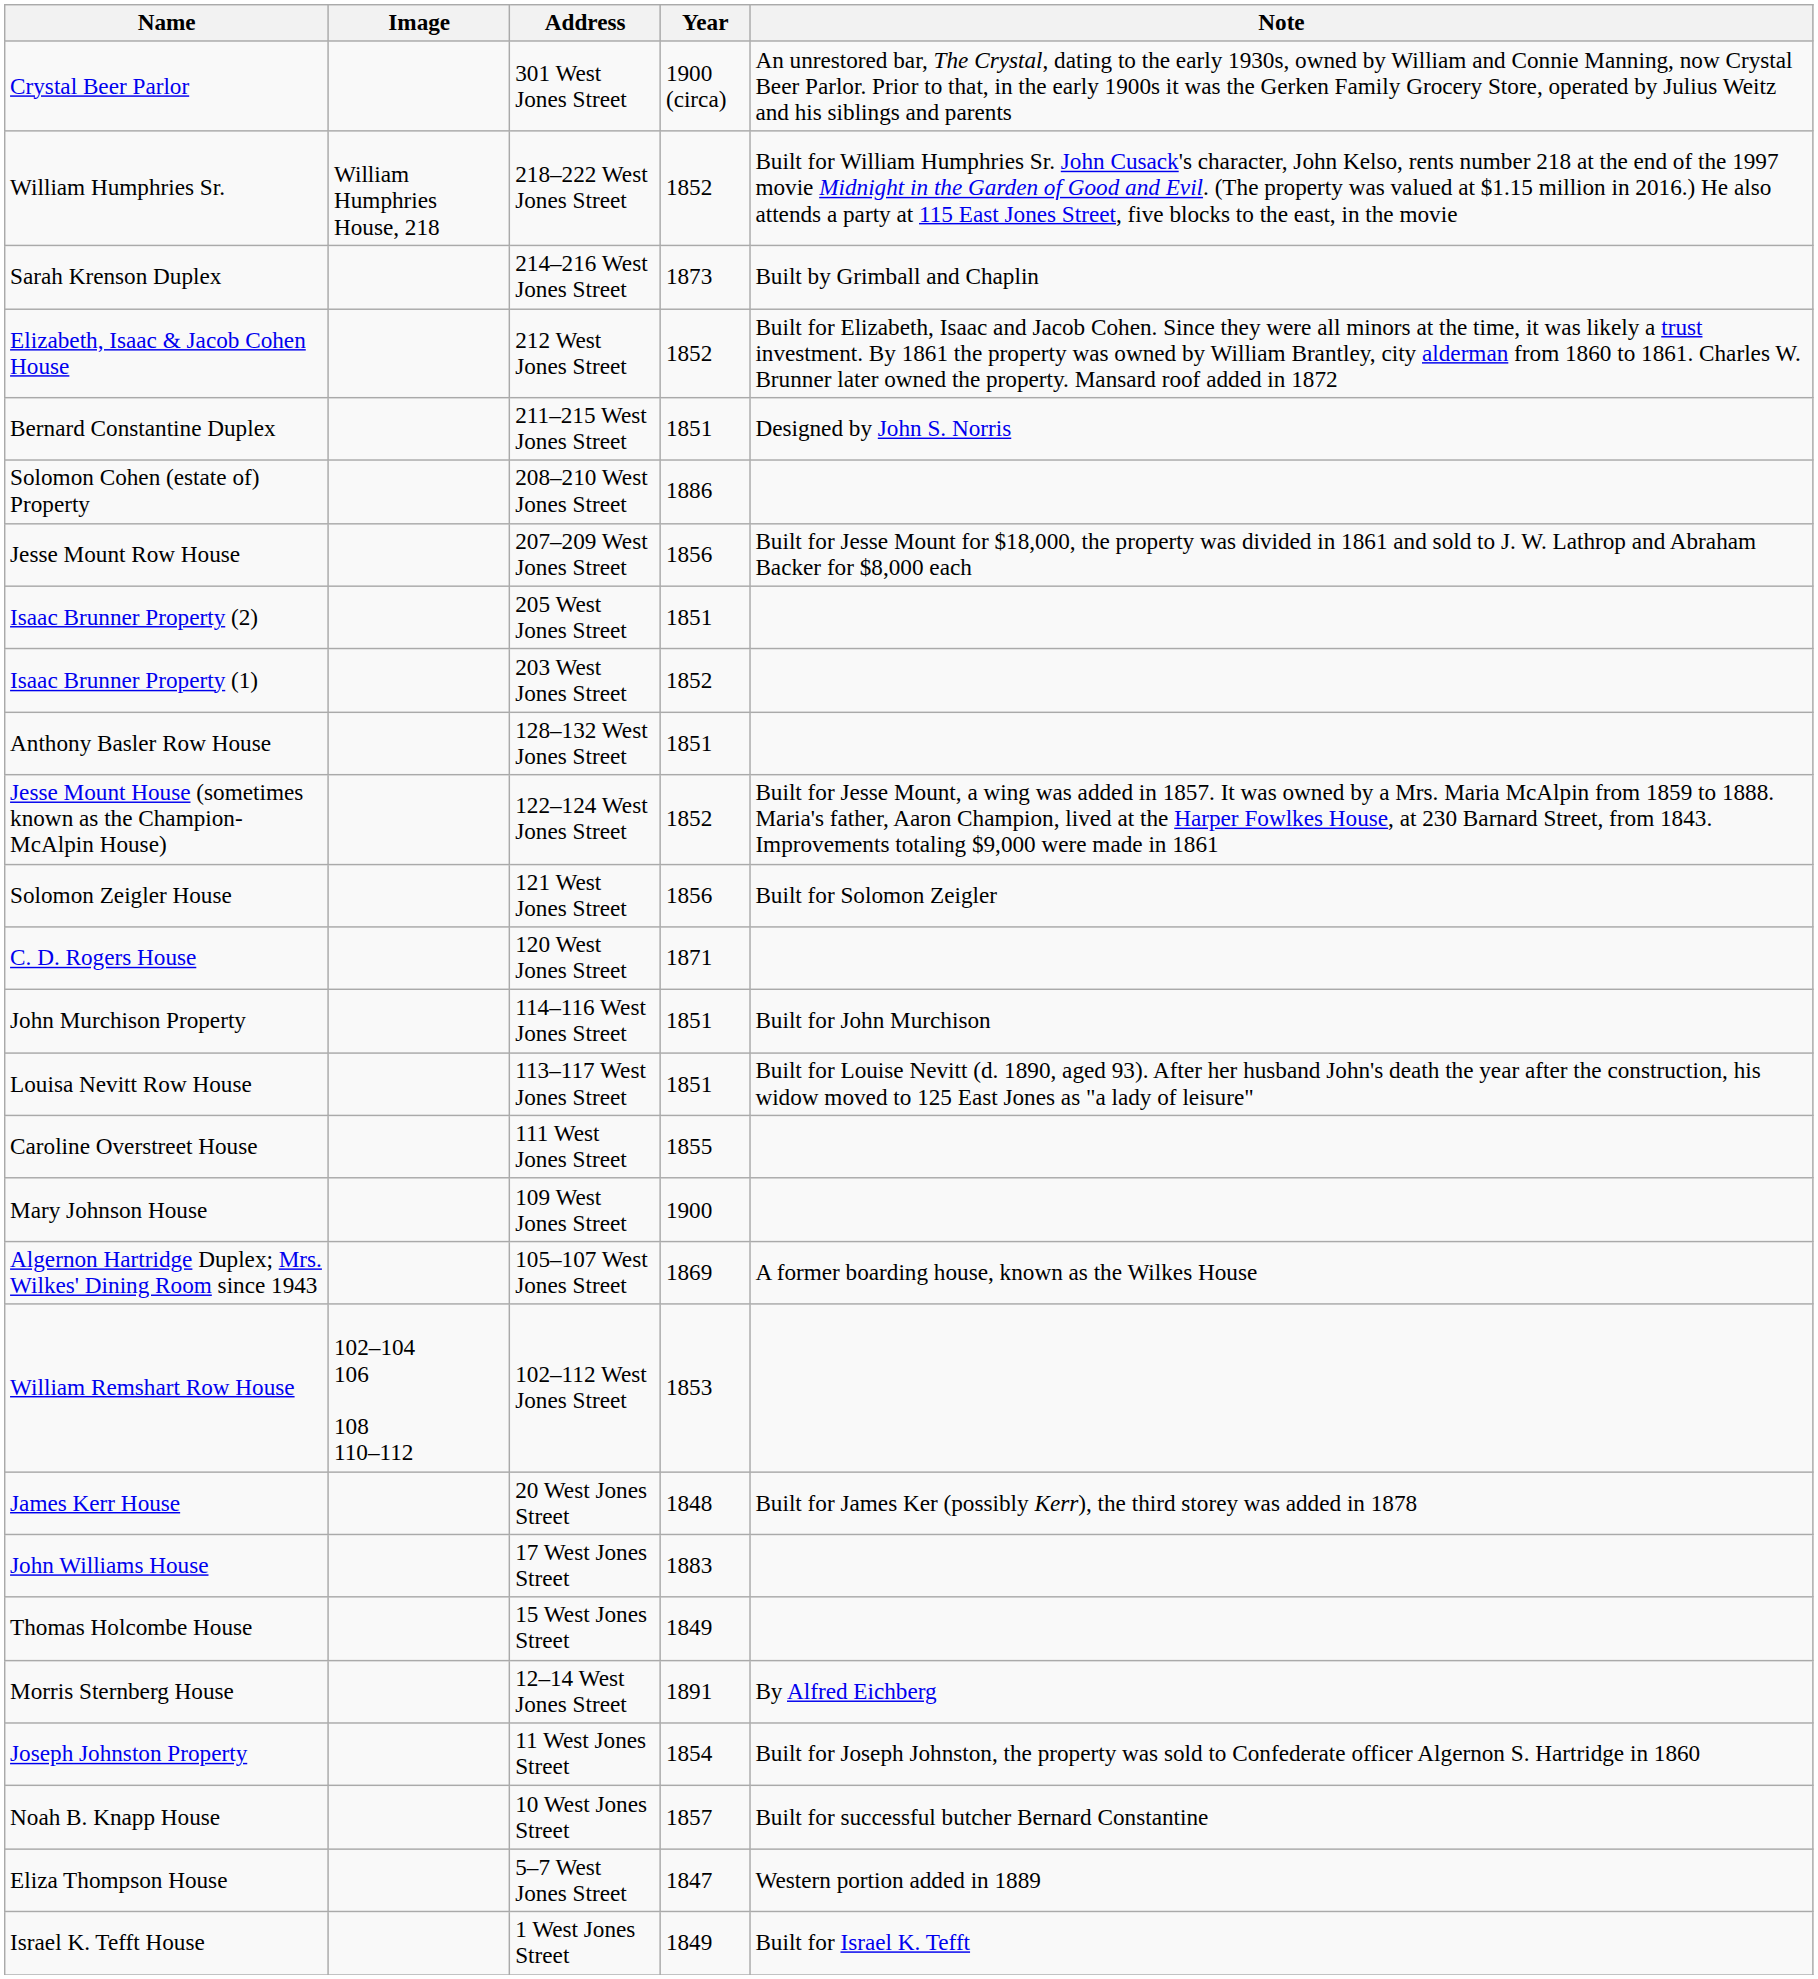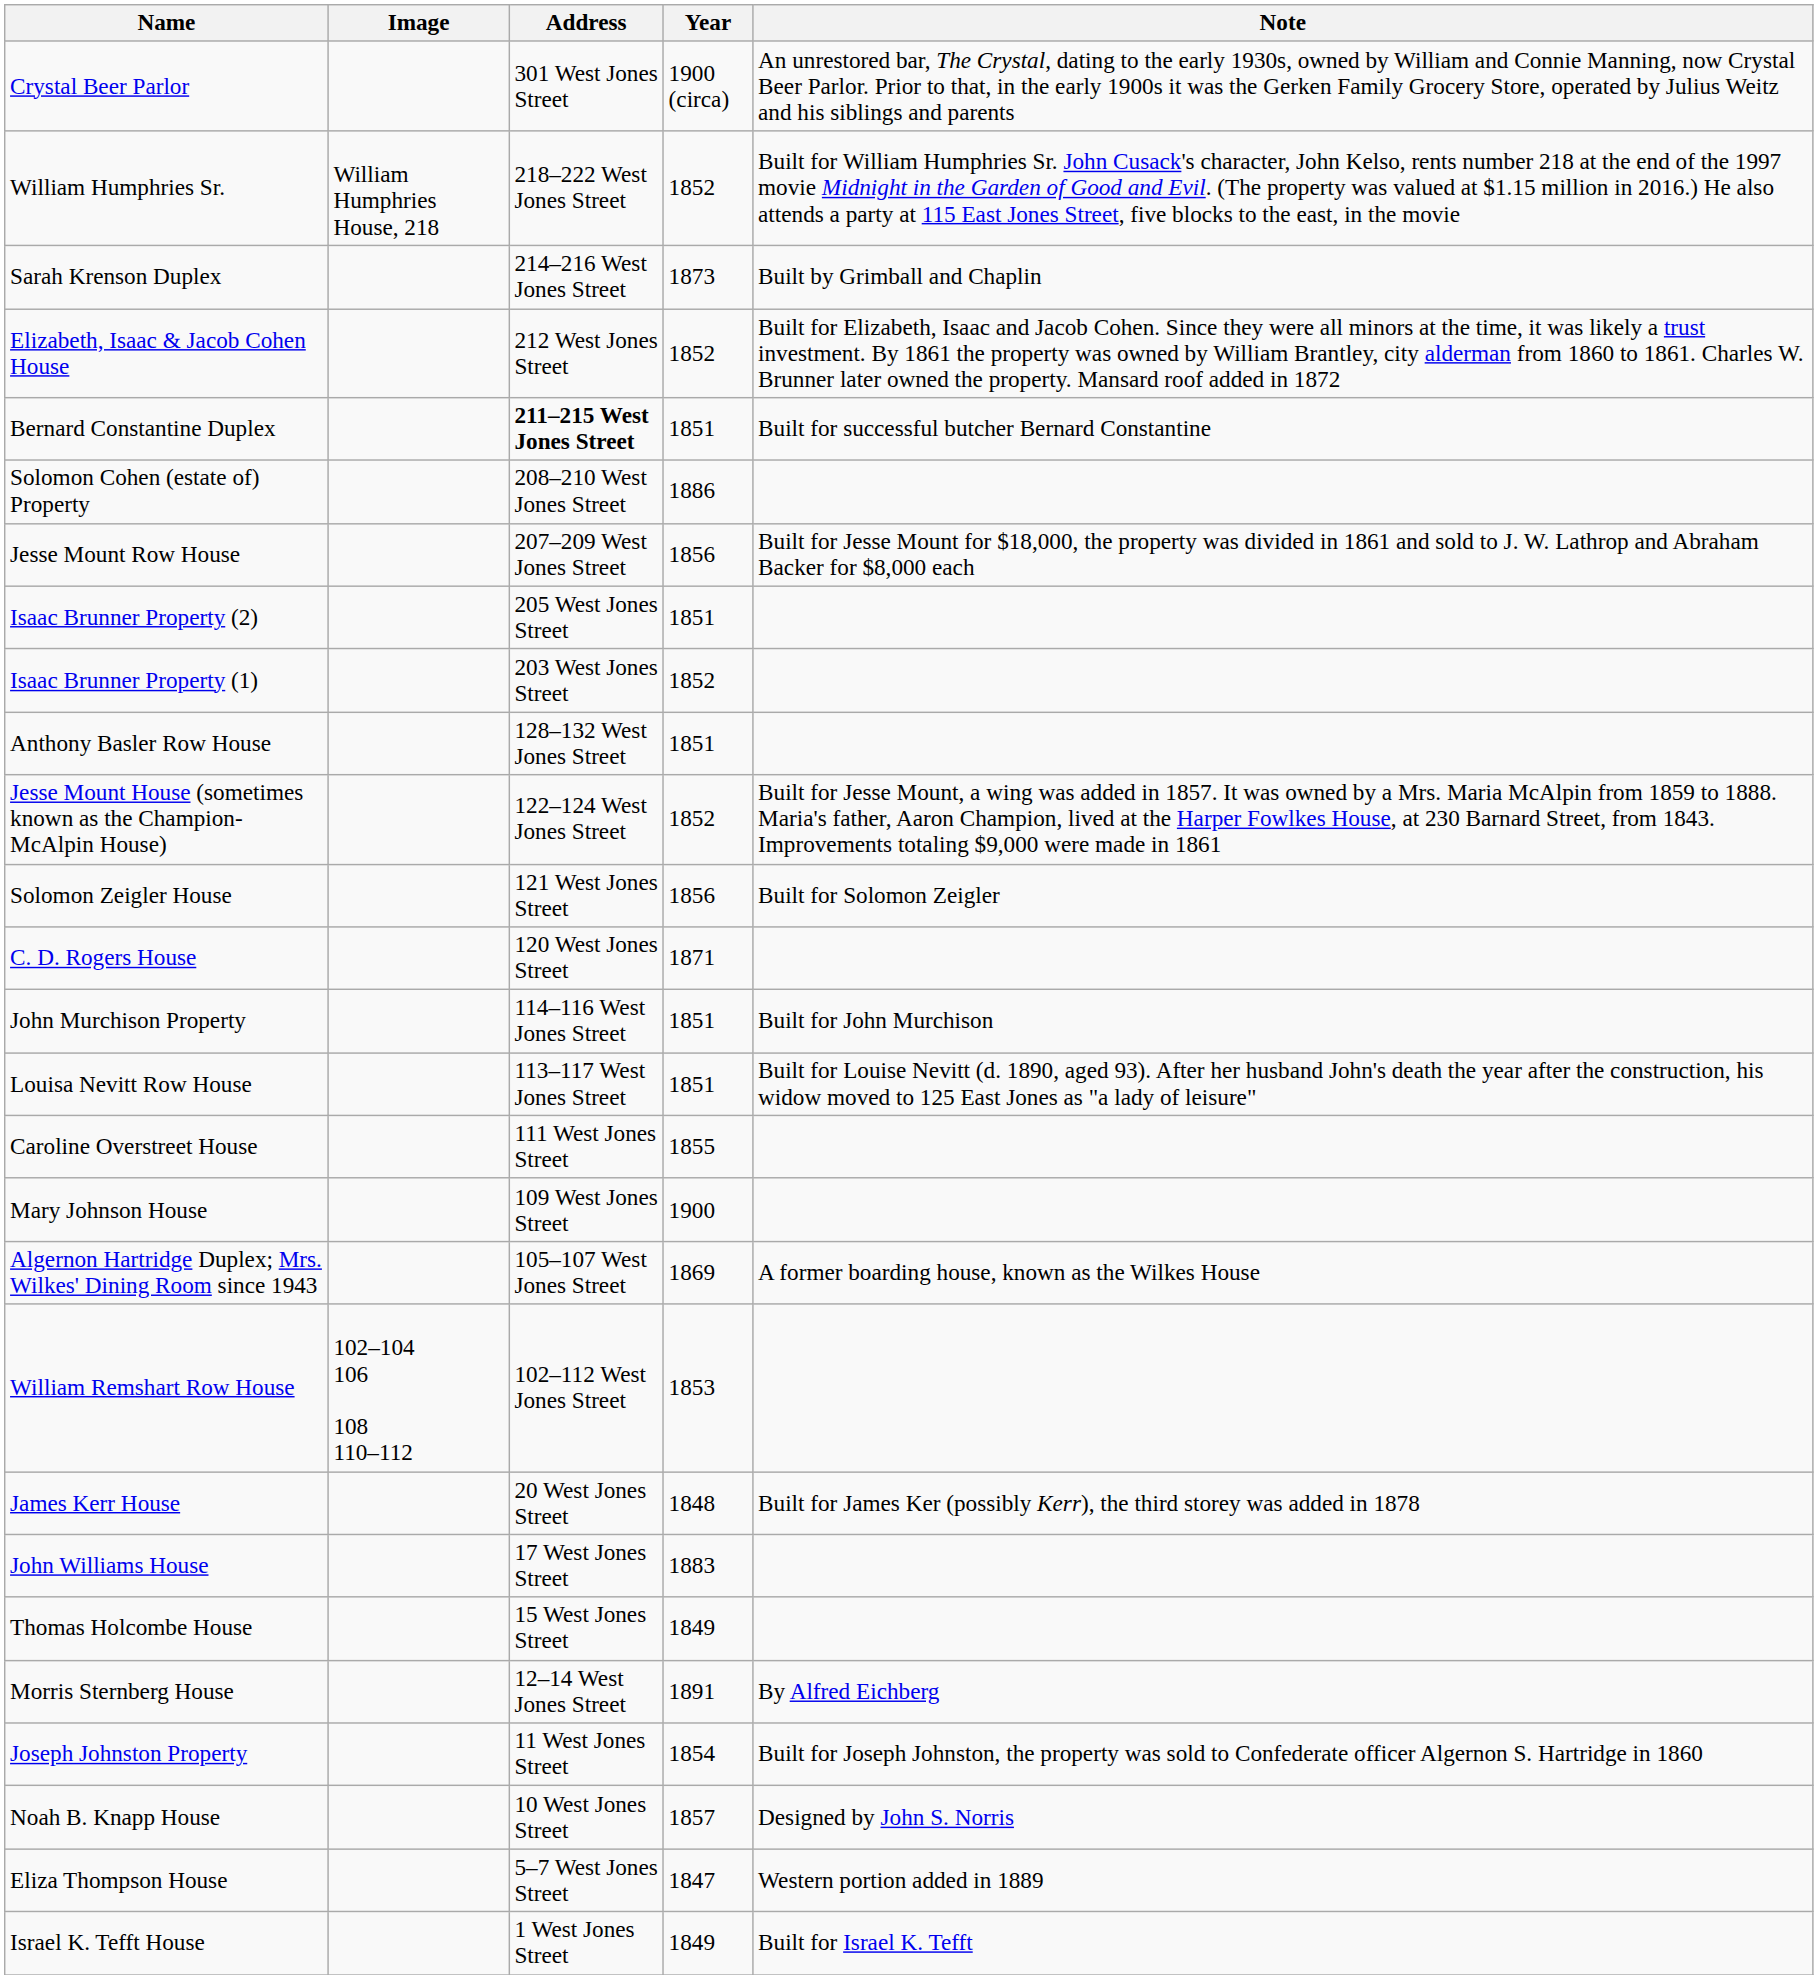Bernard Constantine Duplex | Address: normal -> bold
Bernard Constantine Duplex | Note: Designed by John S. Norris -> Built for successful butcher Bernard Constantine
Noah B. Knapp House | Note: Built for successful butcher Bernard Constantine -> Designed by John S. Norris
